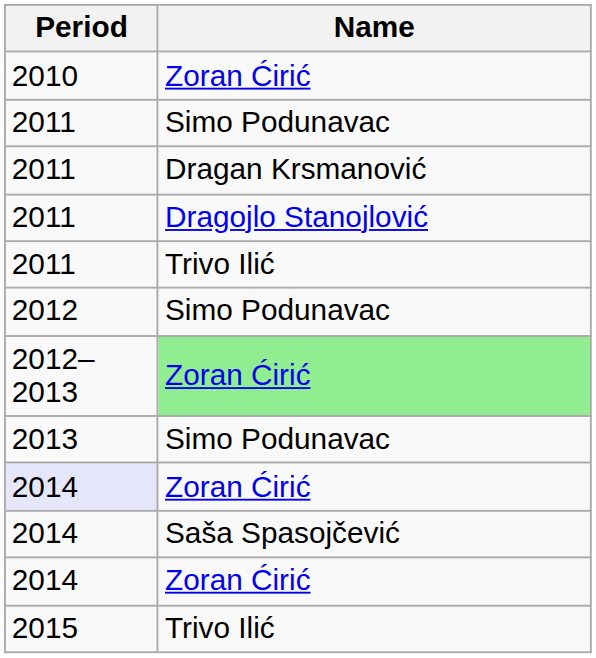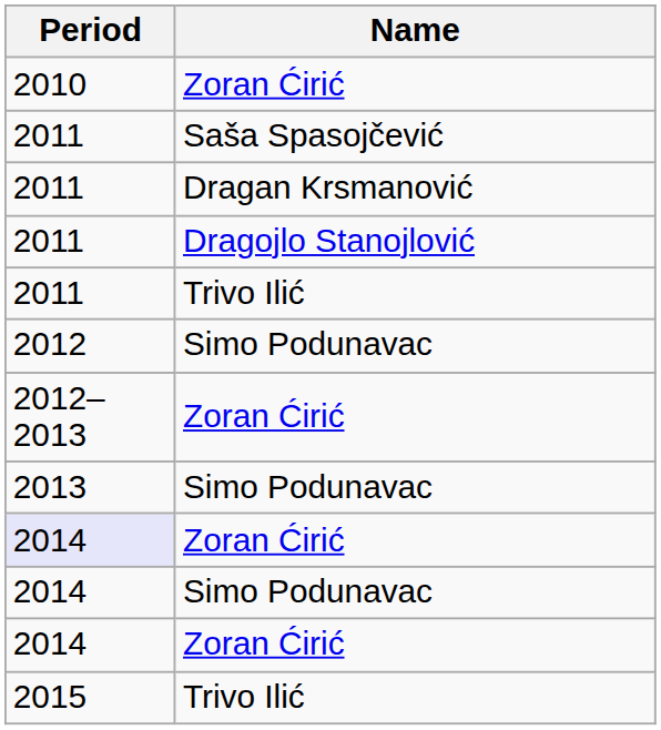row 3 | Name: Simo Podunavac -> Saša Spasojčević
row 8 | Name: lightgreen background -> no background
row 11 | Name: Saša Spasojčević -> Simo Podunavac
